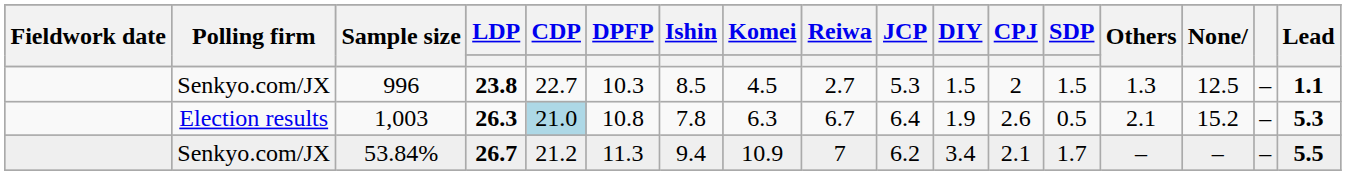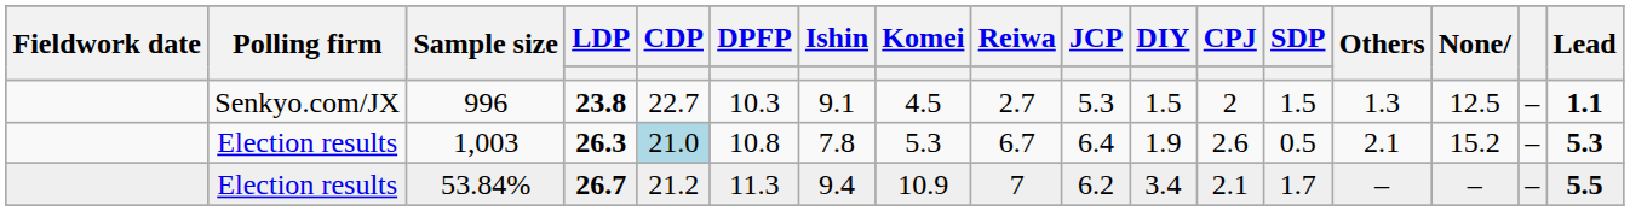996 | Ishin: 8.5 -> 9.1
1,003 | Komei: 6.3 -> 5.3
53.84% | Polling firm: Senkyo.com/JX -> Election results
